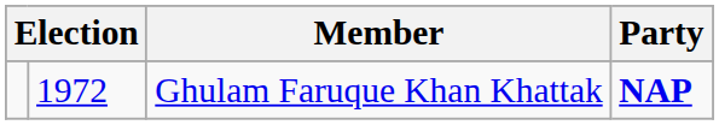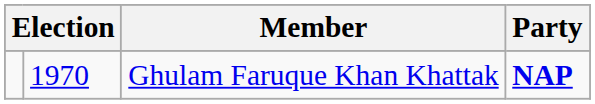Ghulam Faruque Khan Khattak | column 2: 1972 -> 1970
